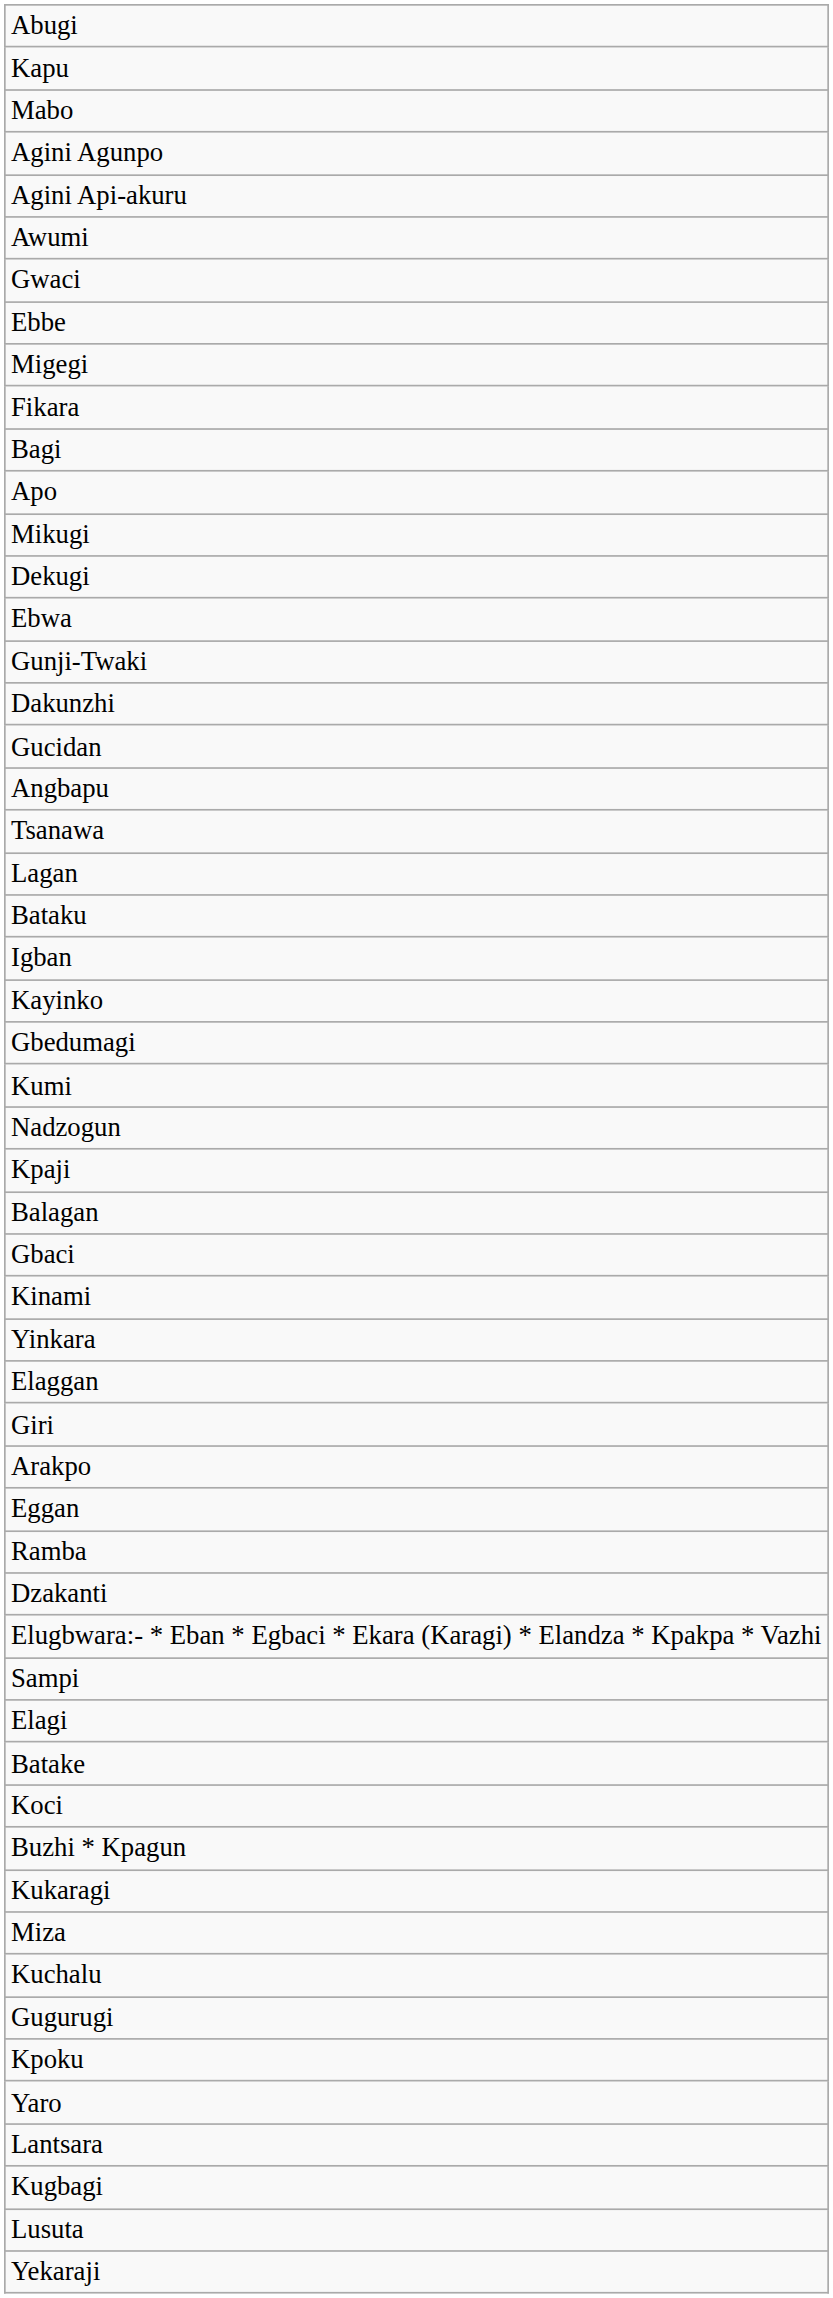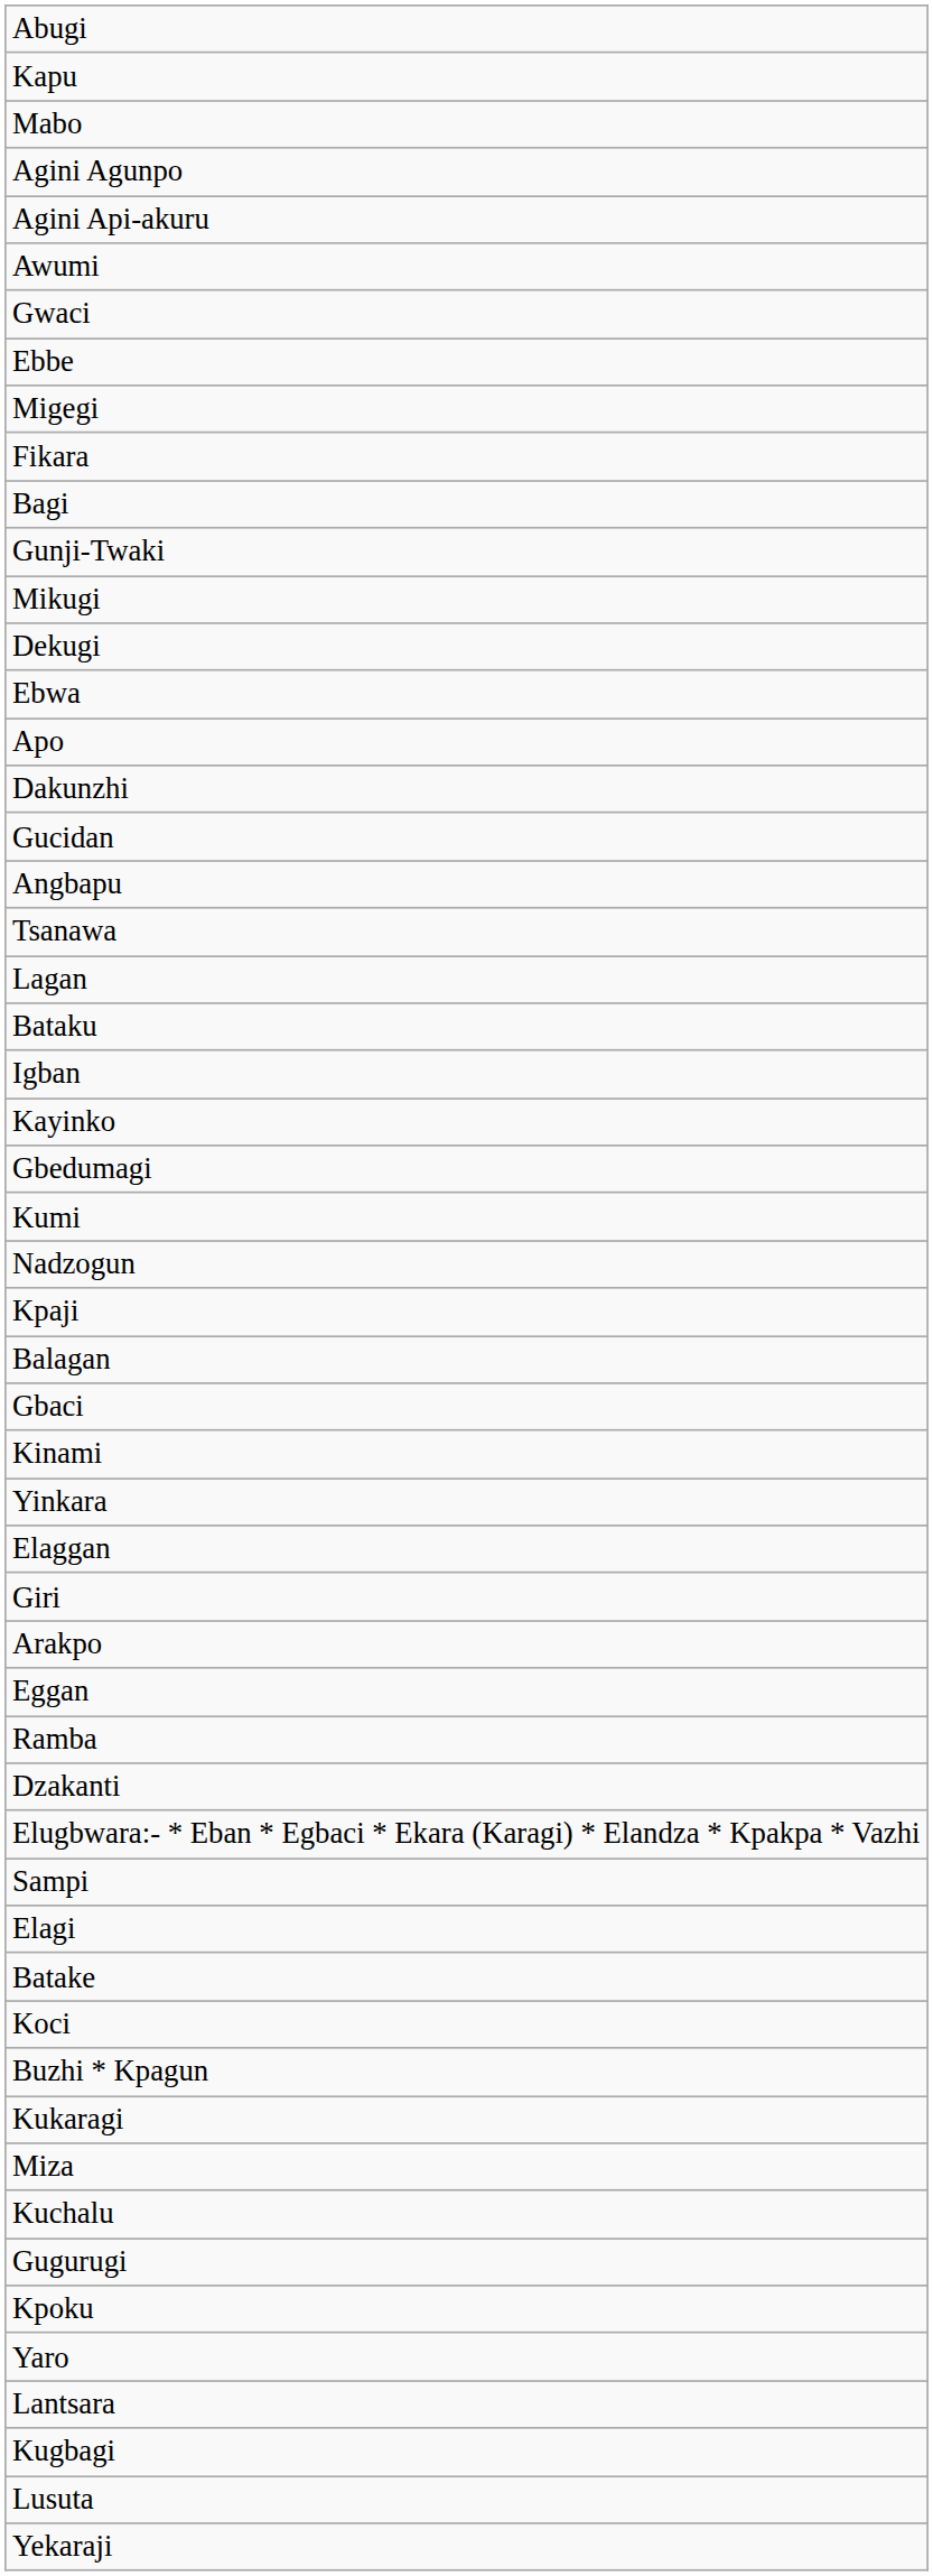row 12 | column 1: Apo -> Gunji-Twaki
row 16 | column 1: Gunji-Twaki -> Apo
